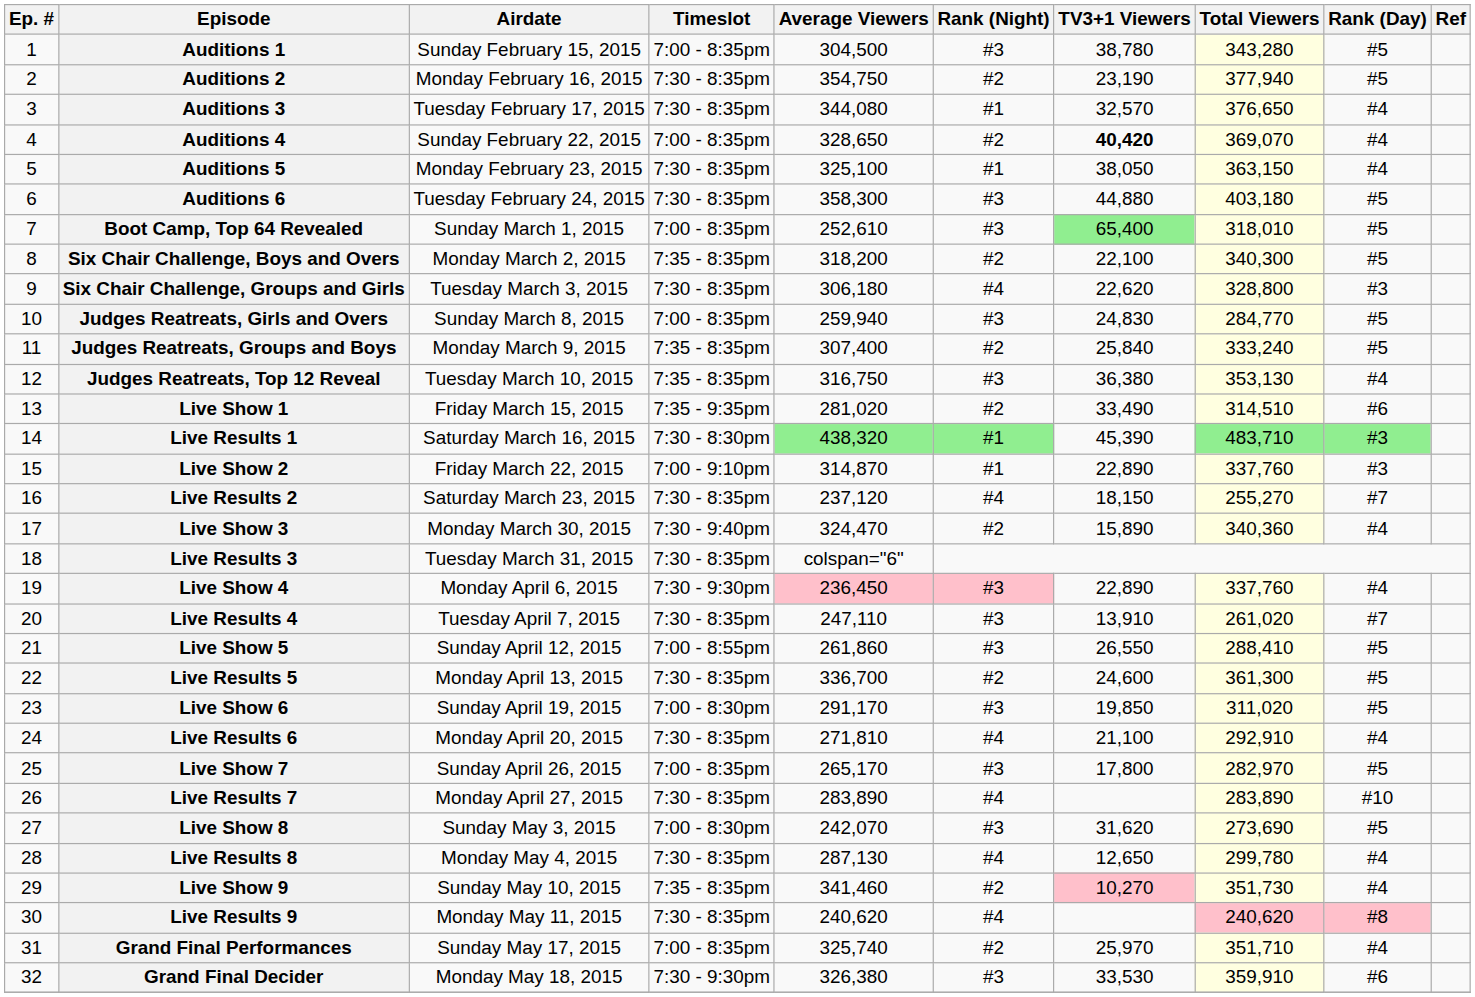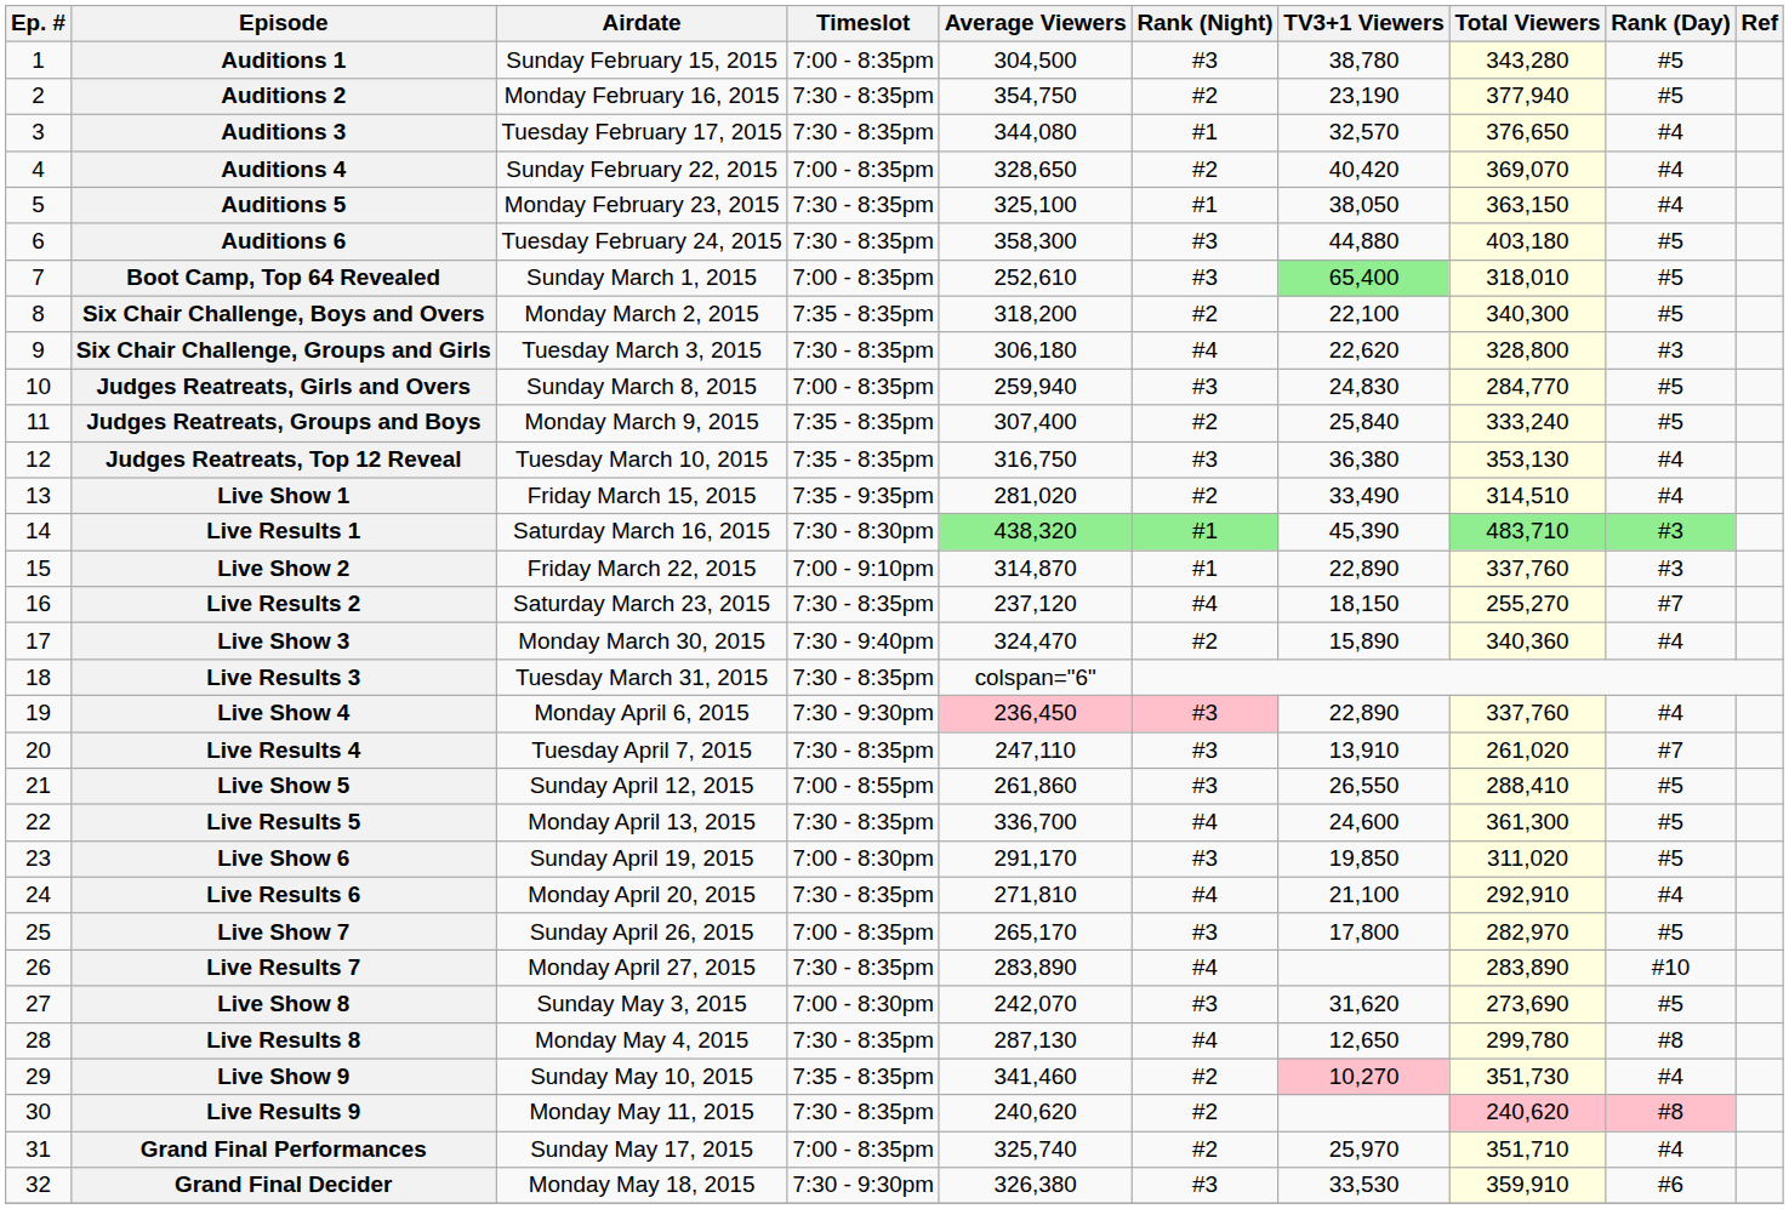Auditions 4 | TV3+1 Viewers: bold -> normal
Live Show 1 | Rank (Day): #6 -> #4
Live Results 5 | Rank (Night): #2 -> #4
Live Results 8 | Rank (Day): #4 -> #8
Live Results 9 | Rank (Night): #4 -> #2
